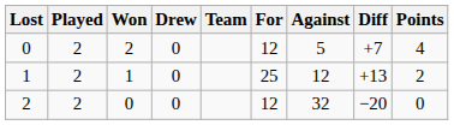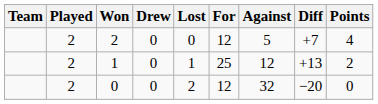columns swapped: Team <-> Lost
